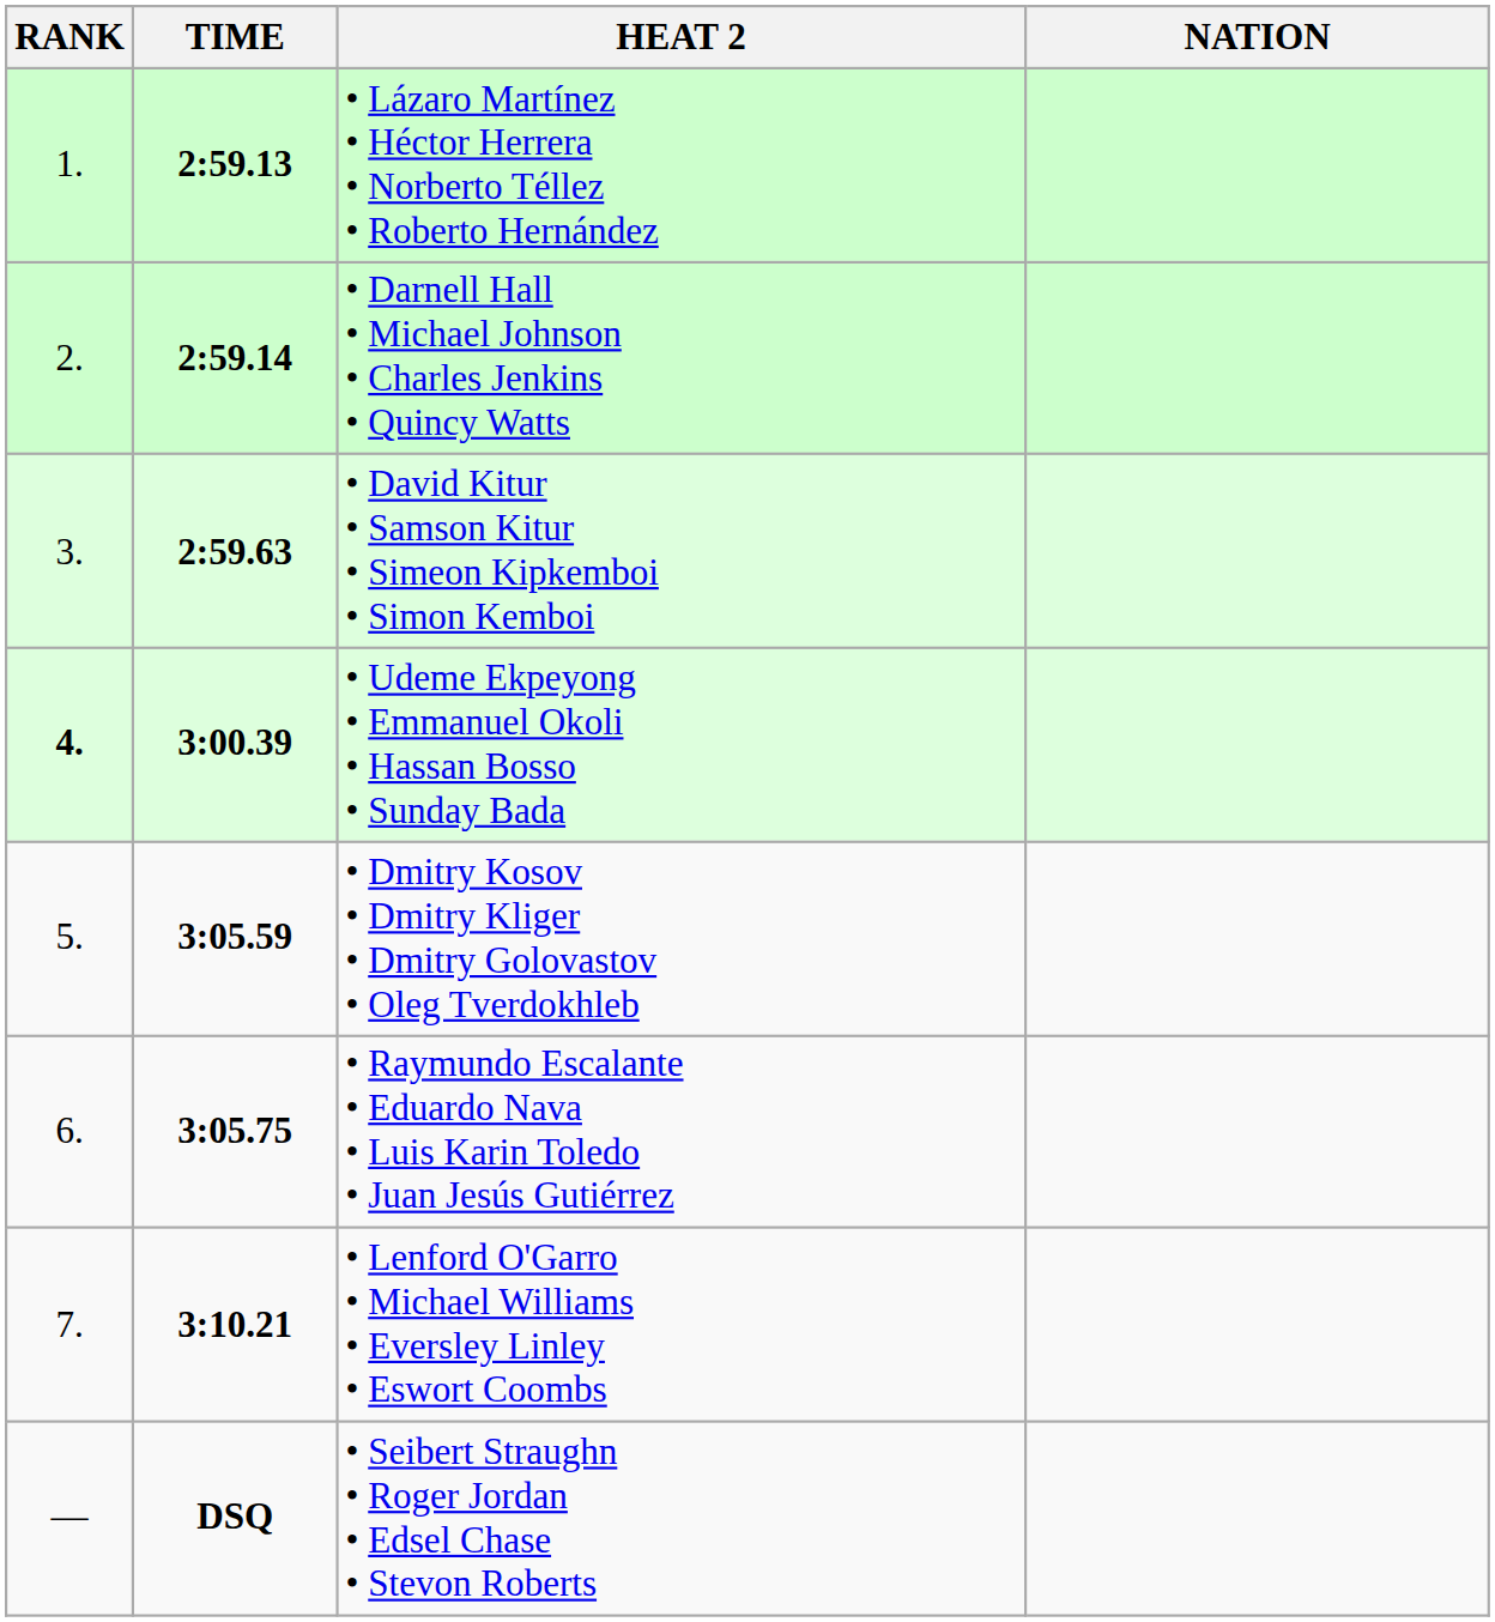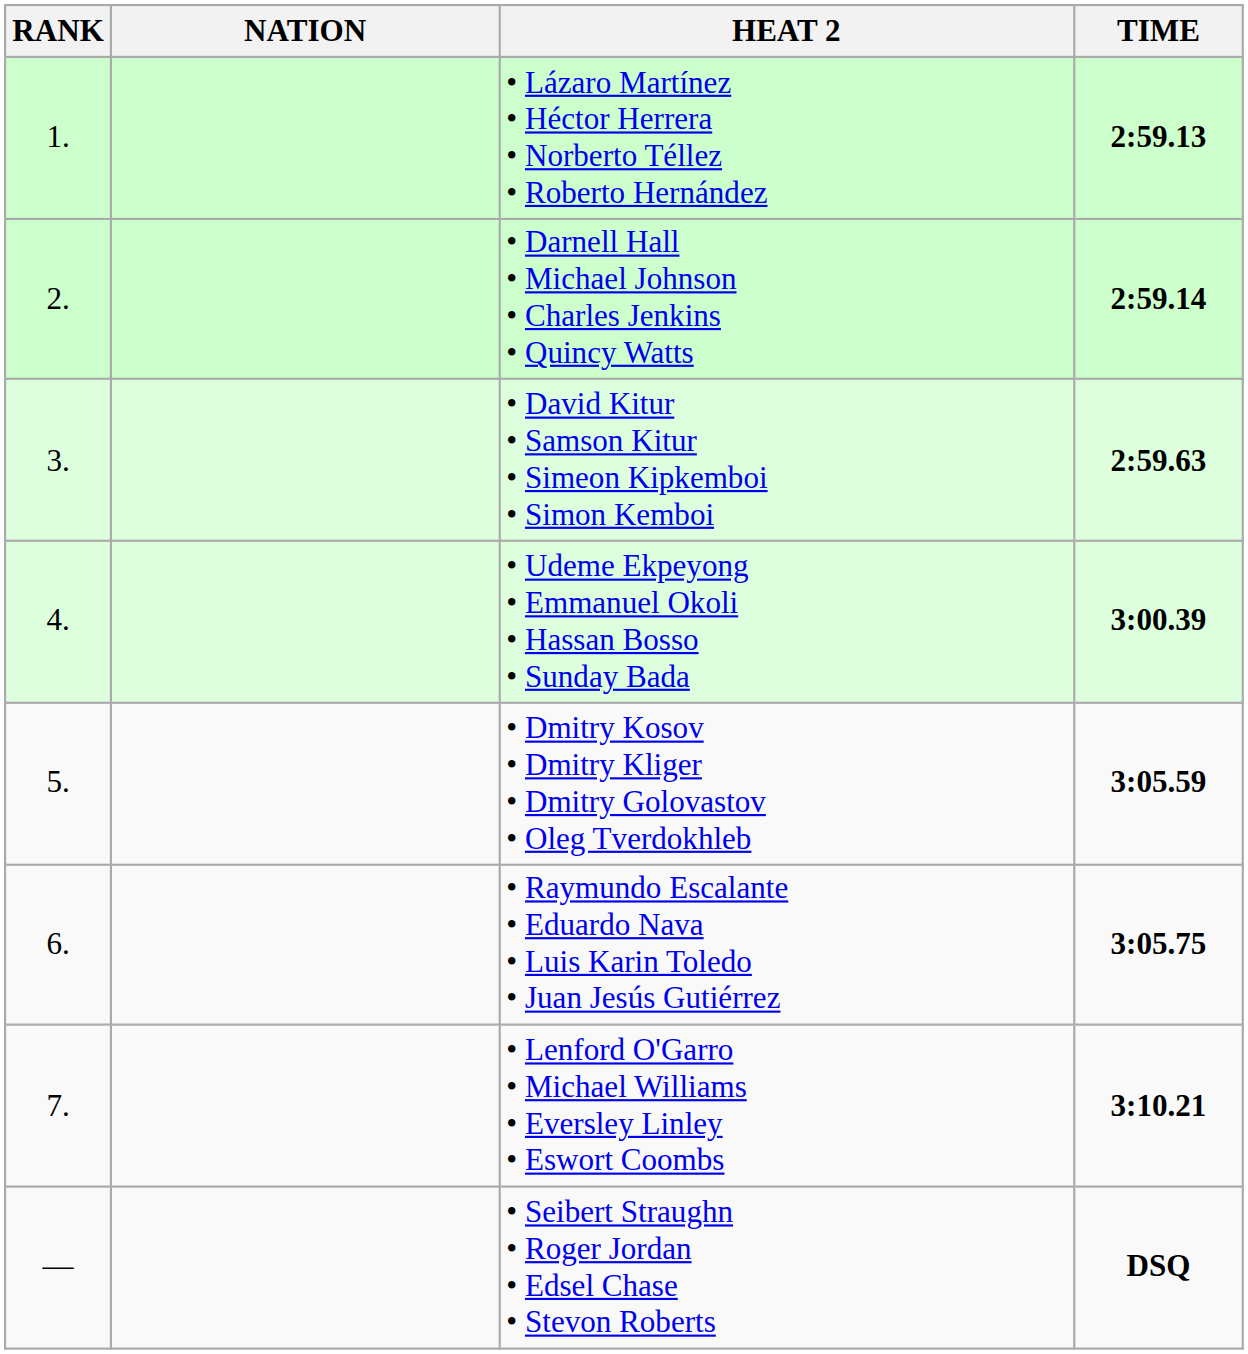columns swapped: NATION <-> TIME
row 5 | RANK: bold -> normal
